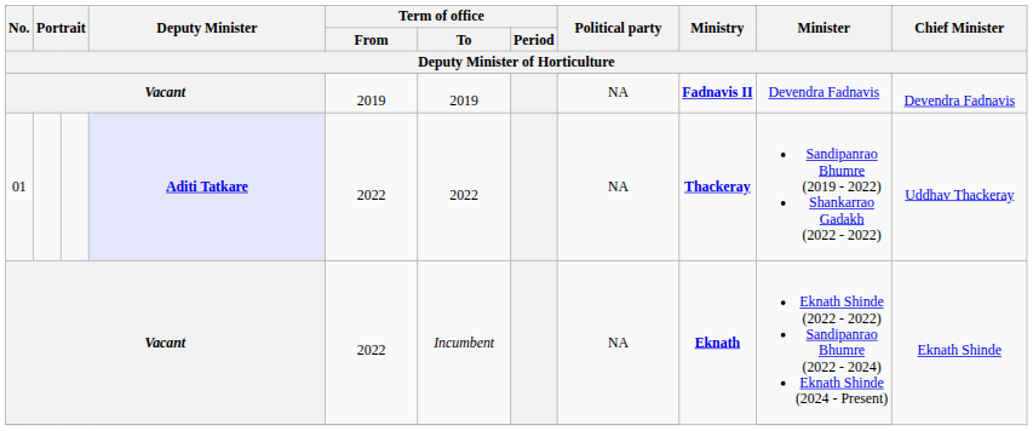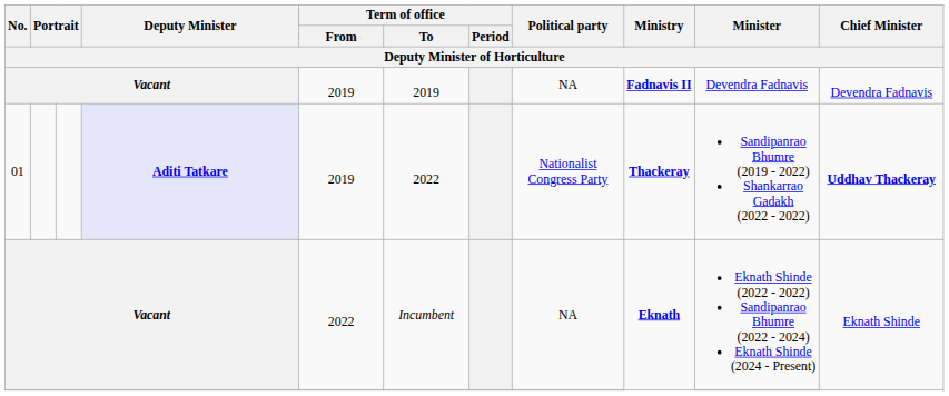01 | Term of office / From: 2022 -> 2019
01 | Political party: NA -> Nationalist Congress Party
01 | Chief Minister: normal -> bold
